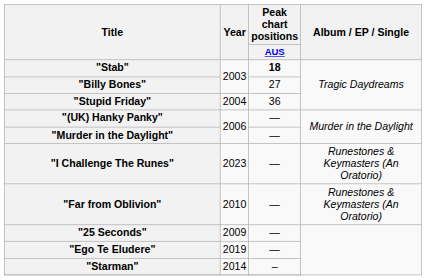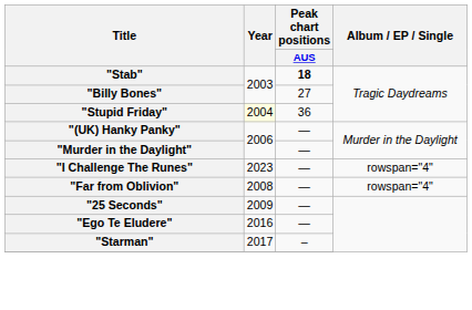"Stupid Friday" | Year: no background -> lightyellow background
"I Challenge The Runes" | Album / EP / Single: Runestones & Keymasters (An Oratorio) -> rowspan="4"
"Far from Oblivion" | Year: 2010 -> 2008
"Far from Oblivion" | Album / EP / Single: Runestones & Keymasters (An Oratorio) -> rowspan="4"
"Ego Te Eludere" | Year: 2019 -> 2016
"Starman" | Year: 2014 -> 2017
